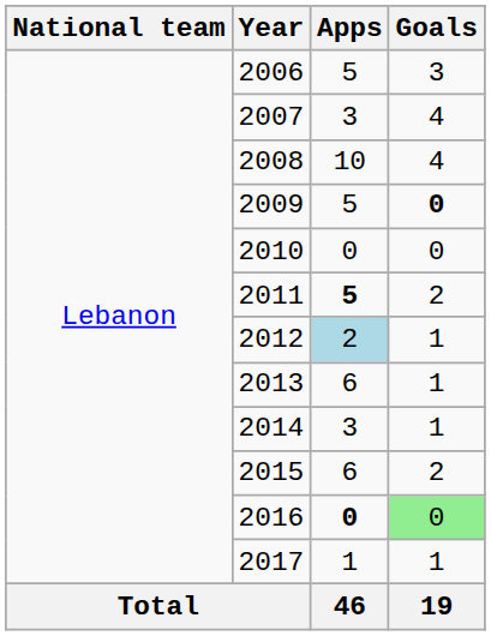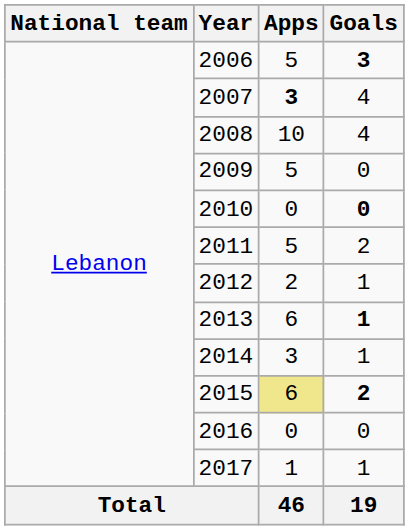2006 | Goals: normal -> bold
2007 | Apps: normal -> bold
2009 | Goals: bold -> normal
2010 | Goals: normal -> bold
2011 | Apps: bold -> normal
2012 | Apps: lightblue background -> no background
2013 | Goals: normal -> bold
2015 | Apps: no background -> khaki background
2015 | Goals: normal -> bold
2016 | Apps: bold -> normal
2016 | Goals: lightgreen background -> no background
